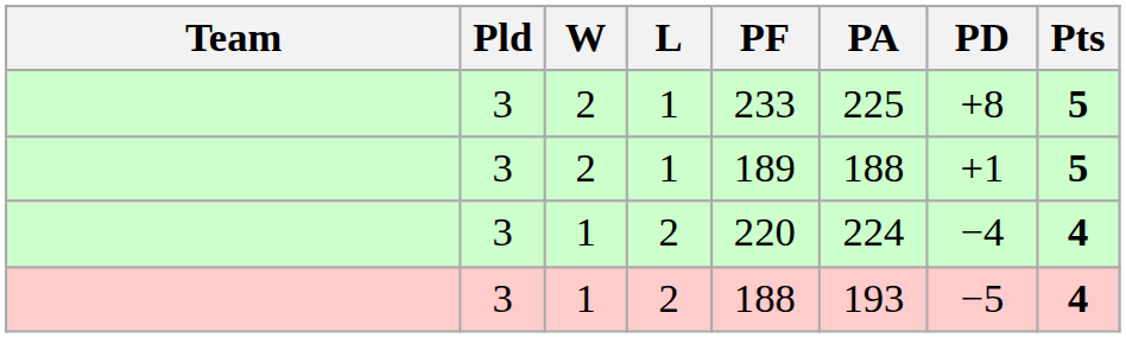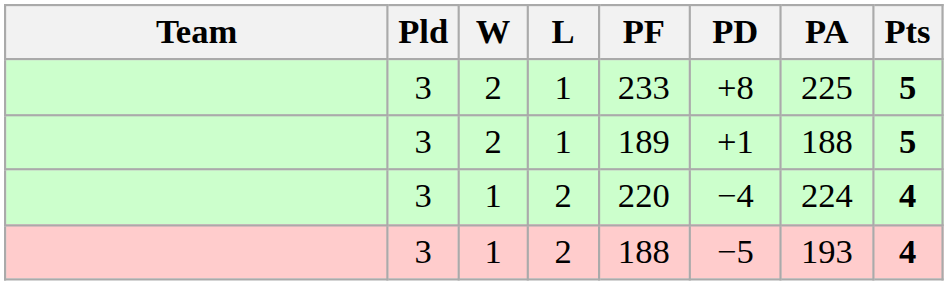columns swapped: PA <-> PD
